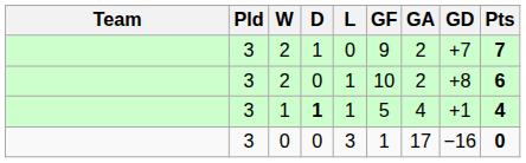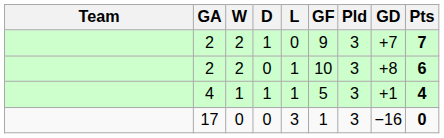columns swapped: Pld <-> GA
row 4 | D: bold -> normal
